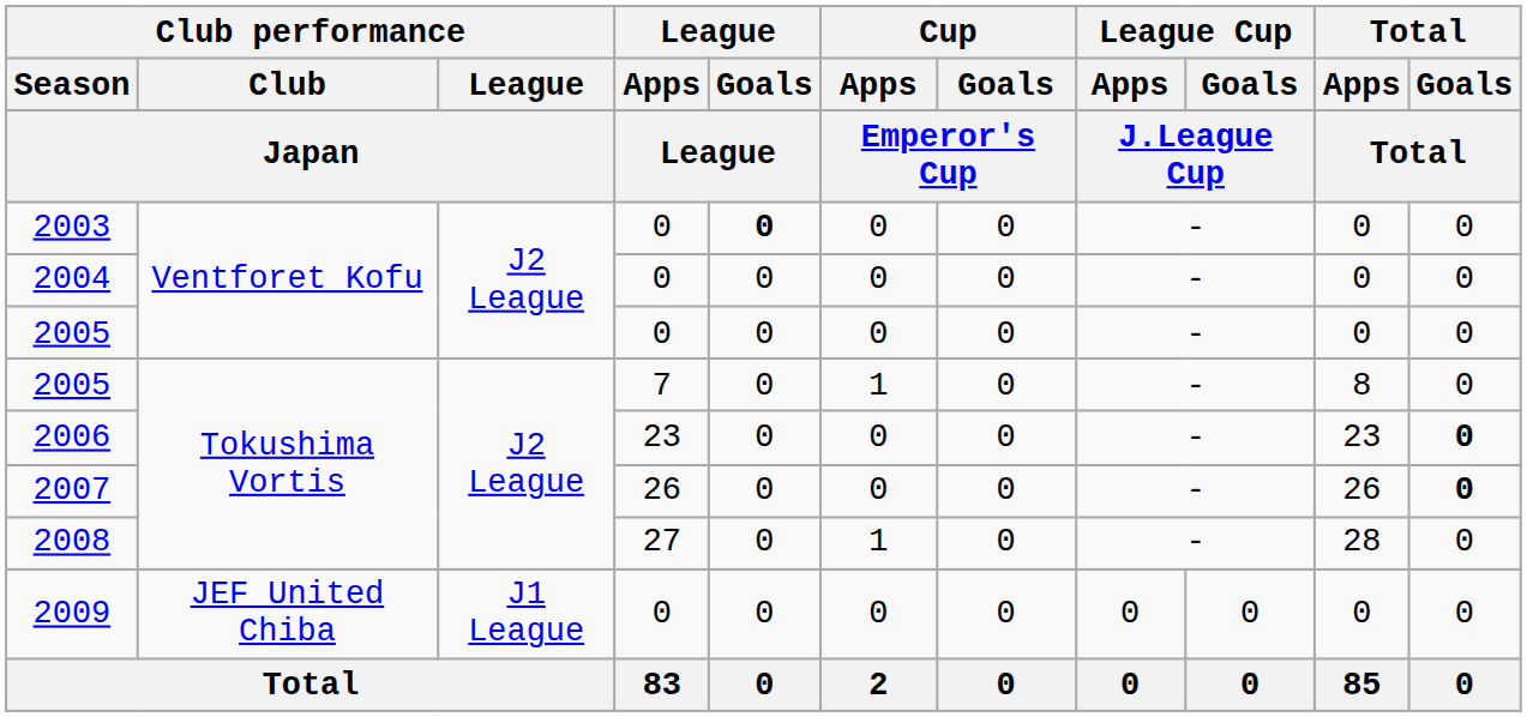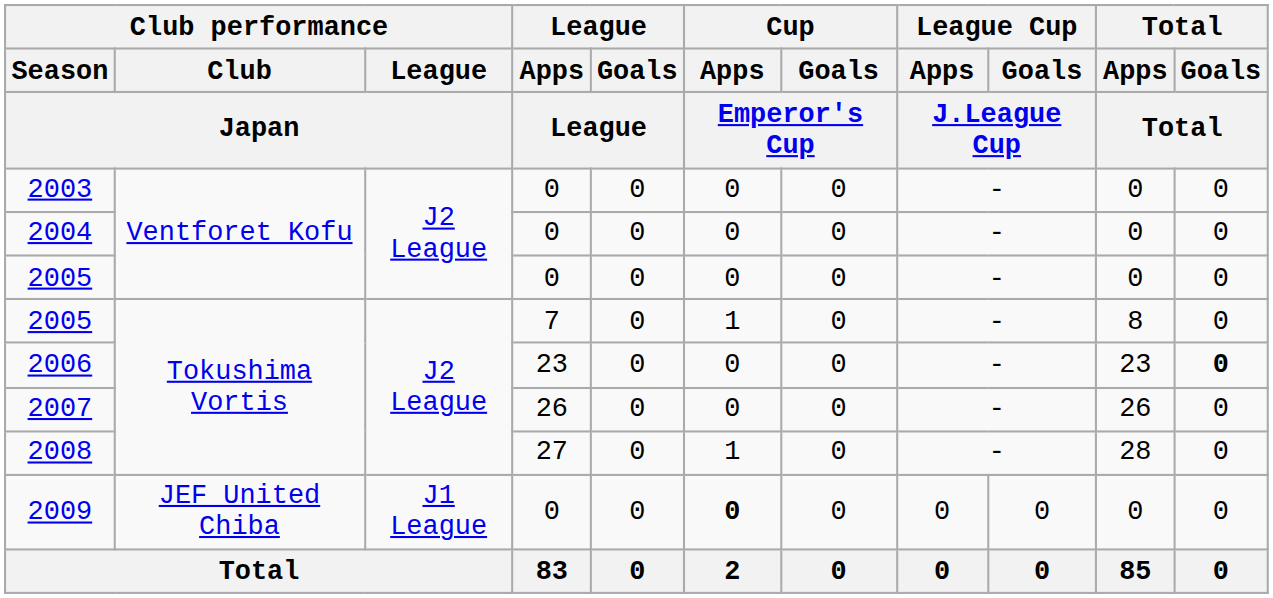2003 | League / Goals / League: bold -> normal
2007 | Total / Goals / Total: bold -> normal
2009 | Cup / Apps / Emperor's Cup: normal -> bold
